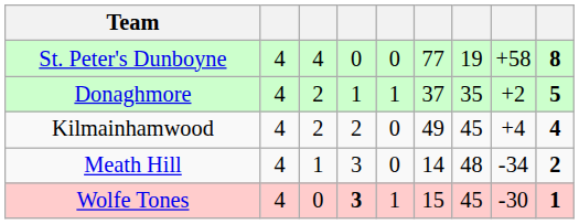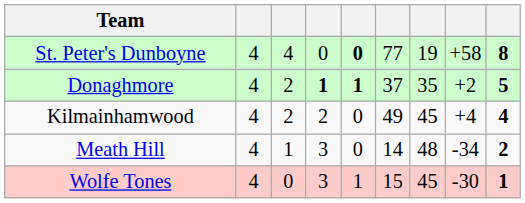St. Peter's Dunboyne | column 5: normal -> bold
Donaghmore | column 4: normal -> bold
Donaghmore | column 5: normal -> bold
Wolfe Tones | column 4: bold -> normal
